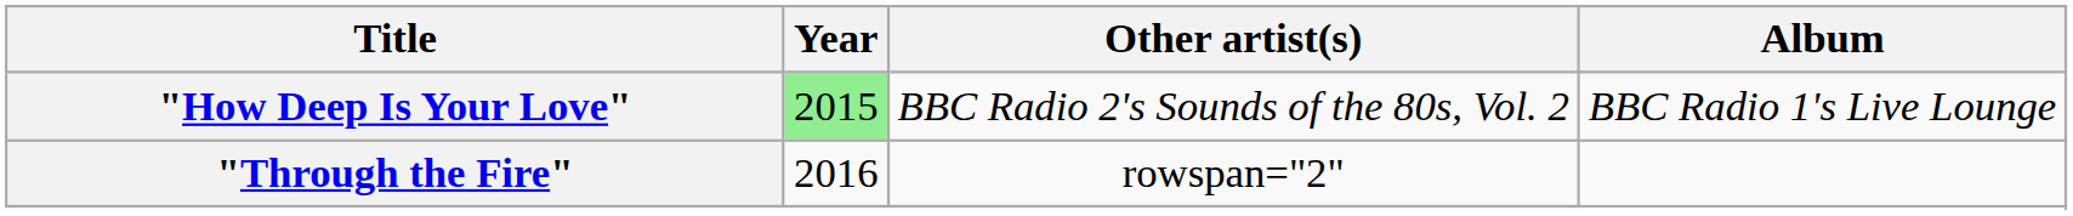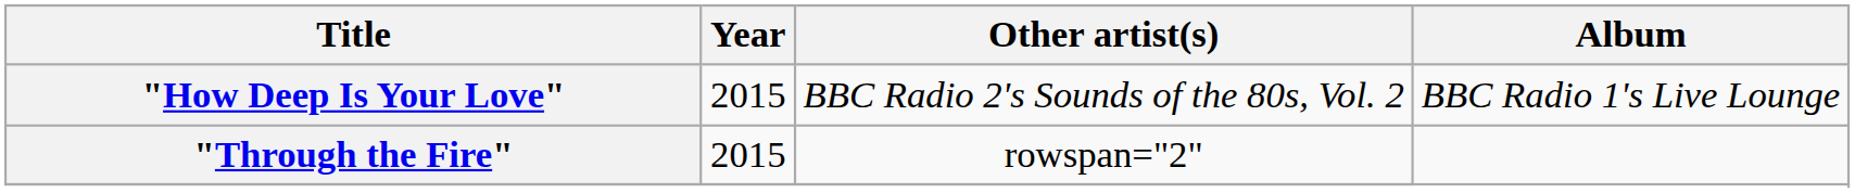"How Deep Is Your Love" | Year: lightgreen background -> no background
"Through the Fire" | Year: 2016 -> 2015
